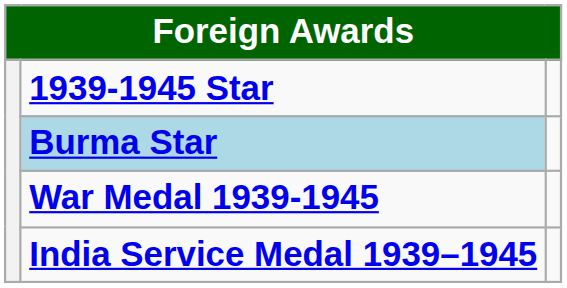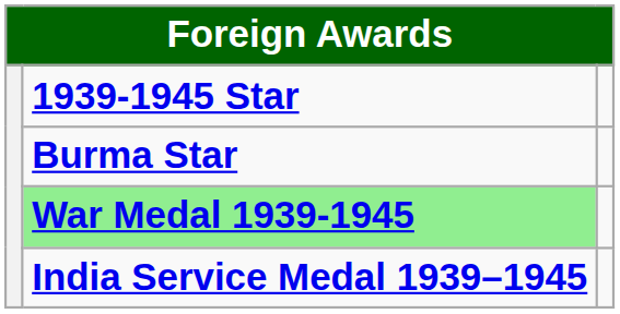Burma Star | 1939-1945 Star: lightblue background -> no background
War Medal 1939-1945 | 1939-1945 Star: no background -> lightgreen background
